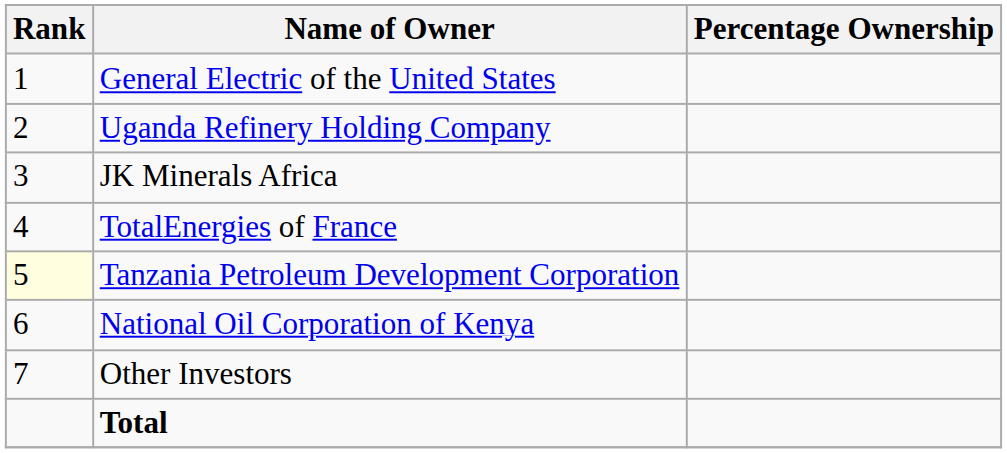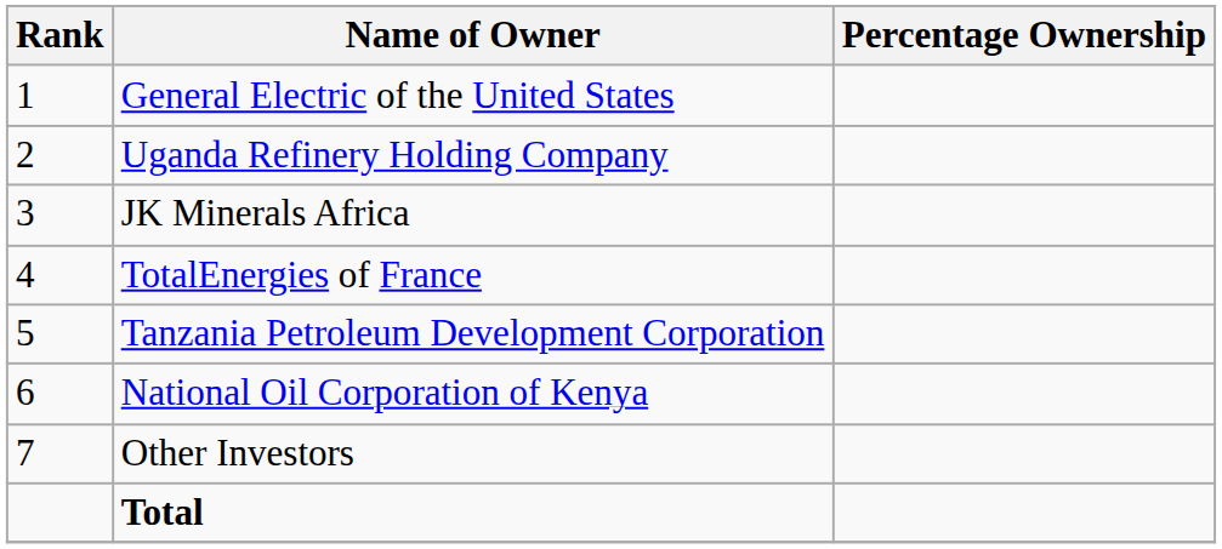Tanzania Petroleum Development Corporation | Rank: lightyellow background -> no background
